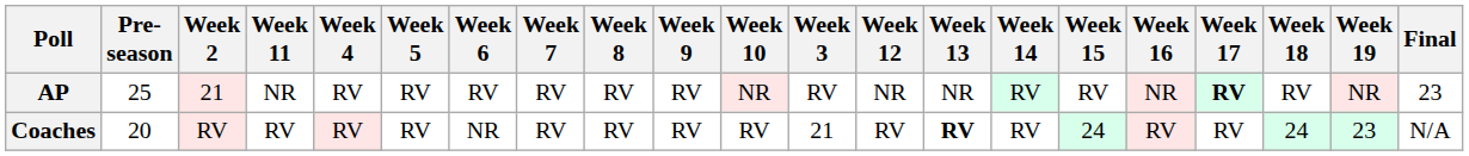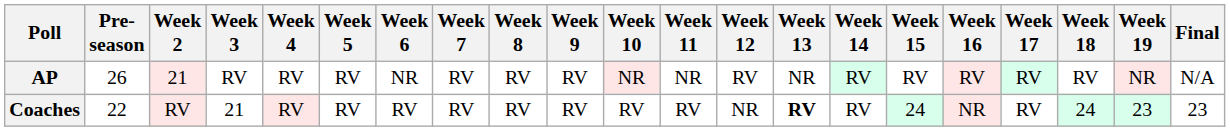columns swapped: Week 3 <-> Week 11
AP | Pre- season: 25 -> 26
AP | Week 6: RV -> NR
AP | Week 12: NR -> RV
AP | Week 16: NR -> RV
AP | Week 17: bold -> normal
AP | Final: 23 -> N/A
Coaches | Pre- season: 20 -> 22
Coaches | Week 6: NR -> RV
Coaches | Week 12: RV -> NR
Coaches | Week 16: RV -> NR
Coaches | Final: N/A -> 23
